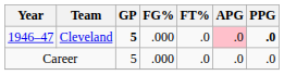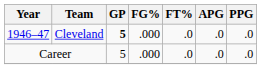1946–47 | APG: pink background -> no background
1946–47 | PPG: bold -> normal
